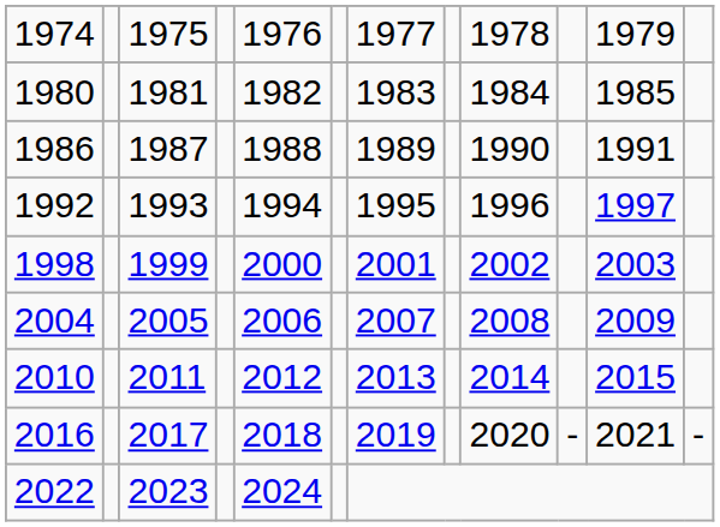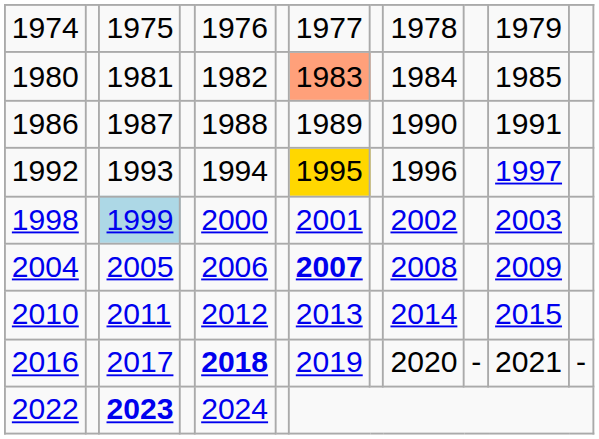1980 | column 7: no background -> lightsalmon background
1992 | column 7: no background -> gold background
1998 | column 3: no background -> lightblue background
2004 | column 7: normal -> bold
2016 | column 5: normal -> bold
2022 | column 3: normal -> bold
